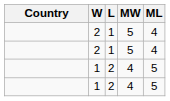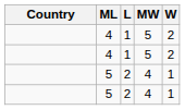columns swapped: W <-> ML
